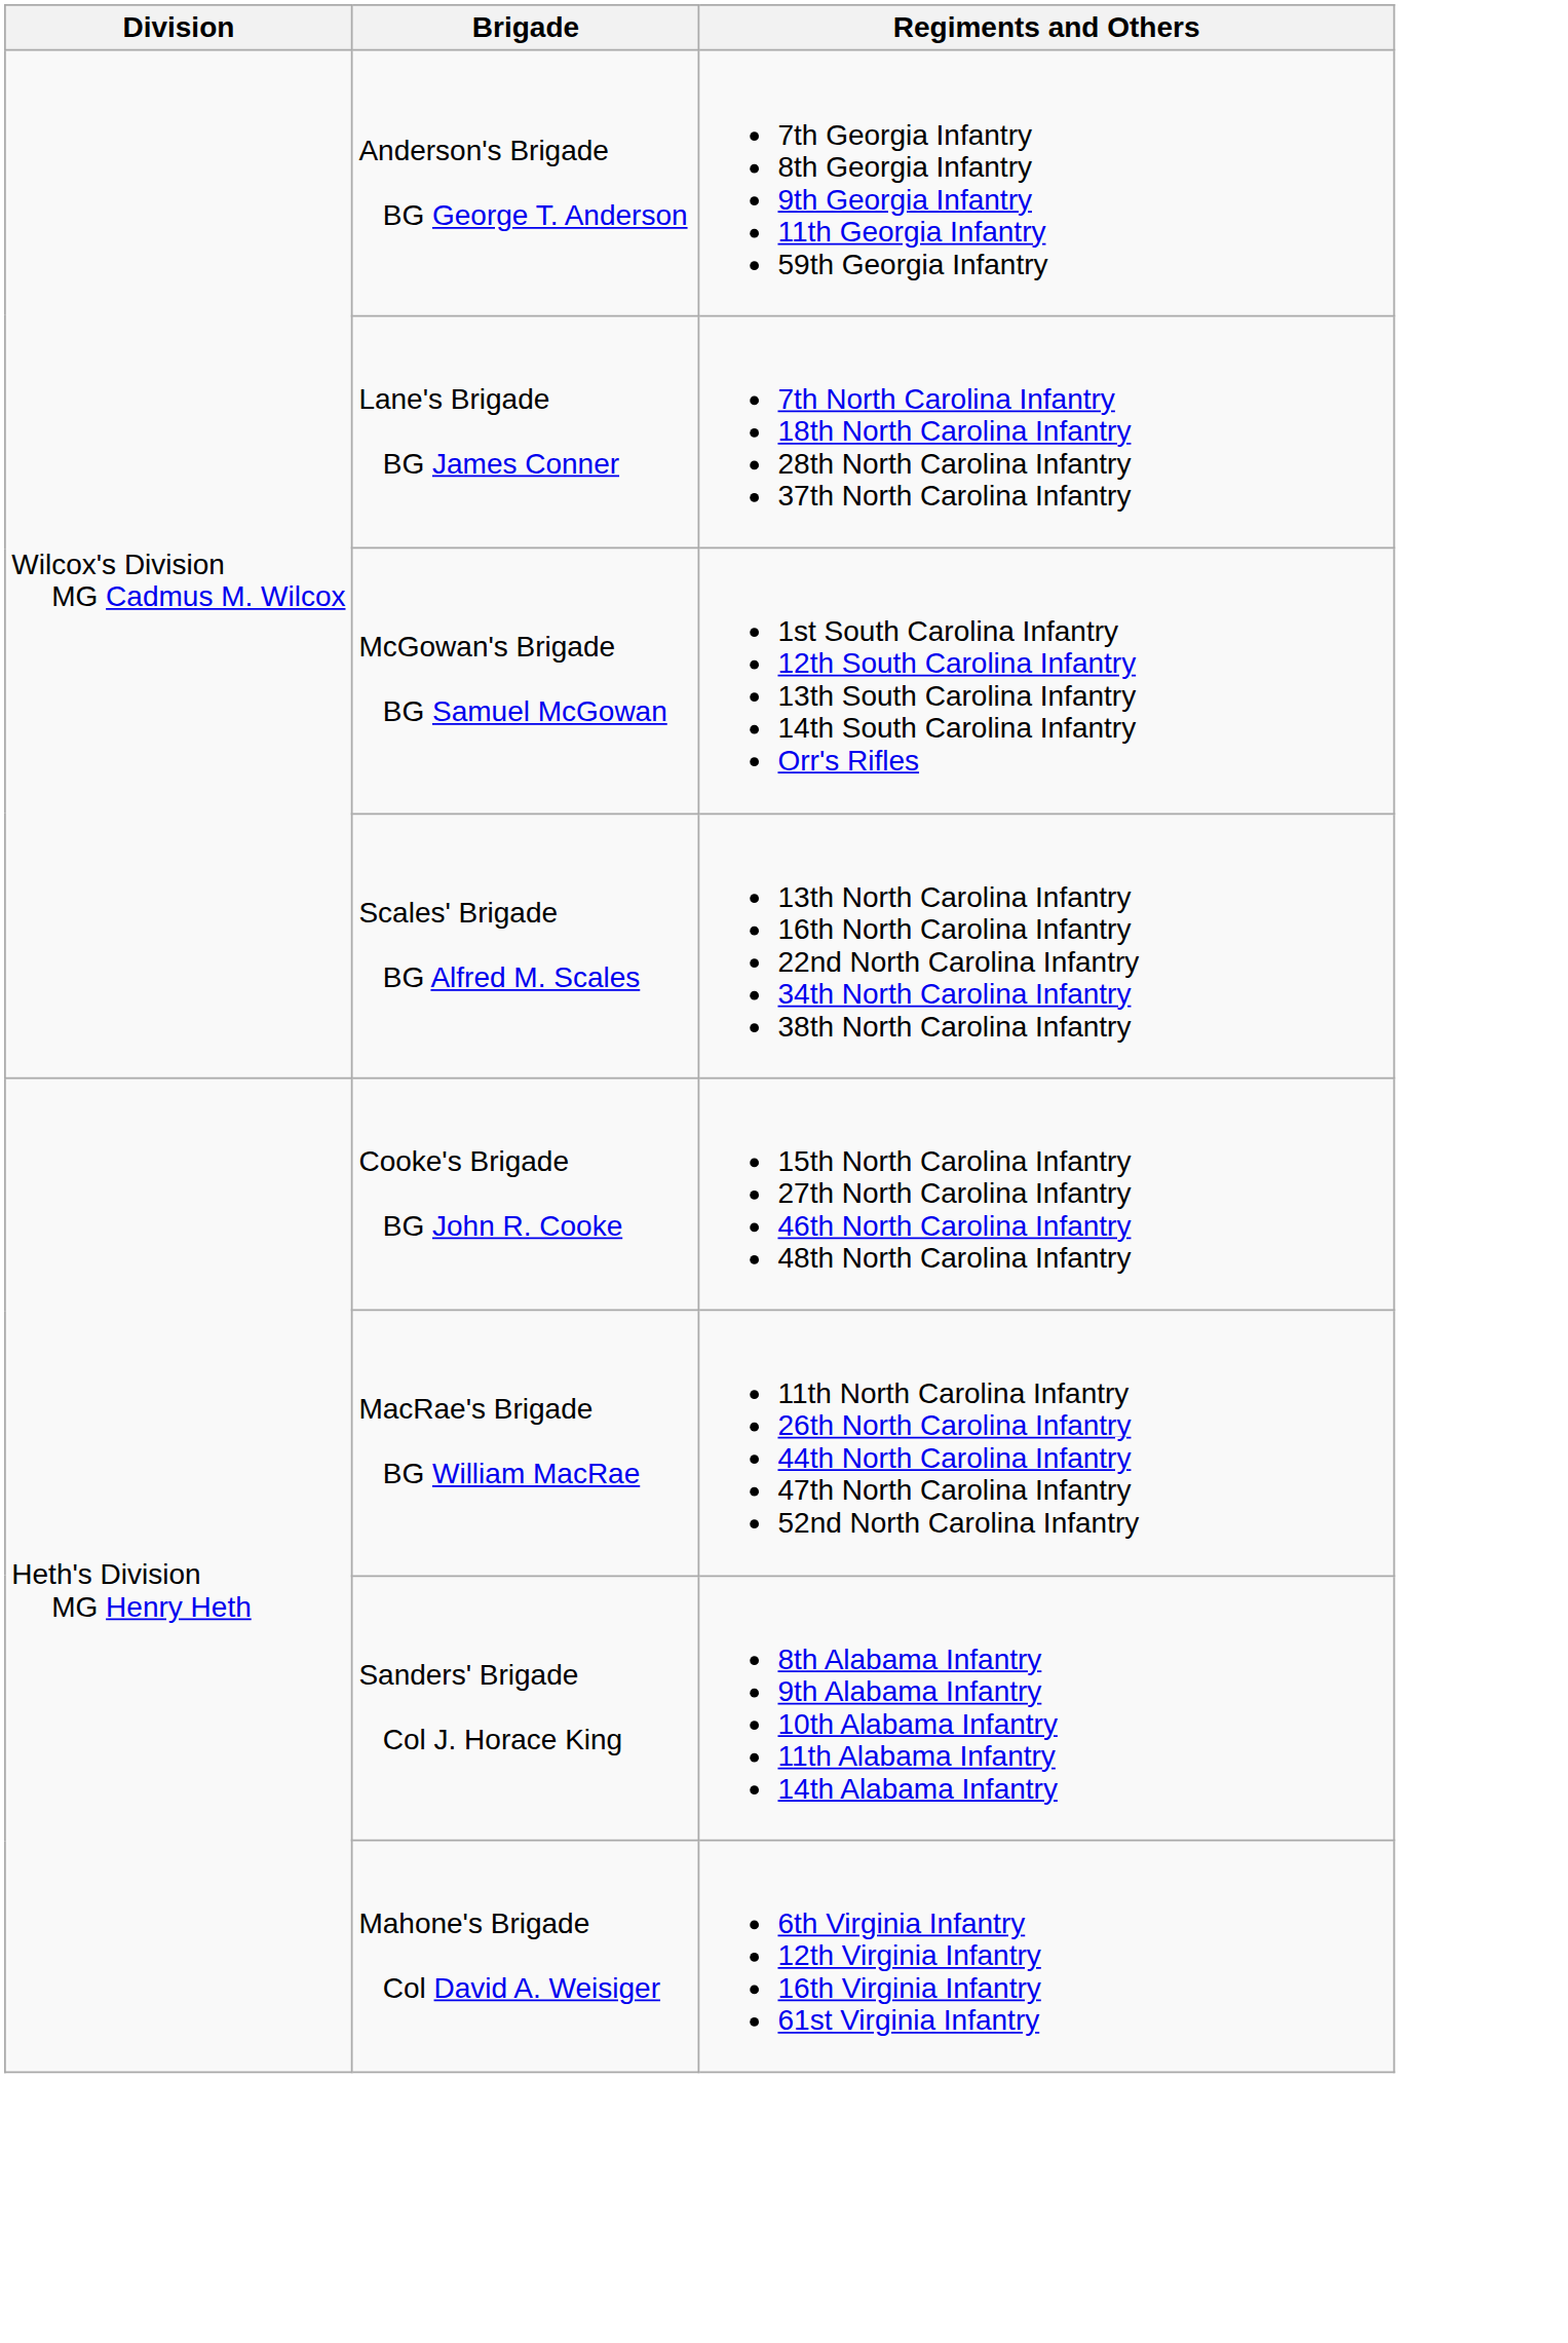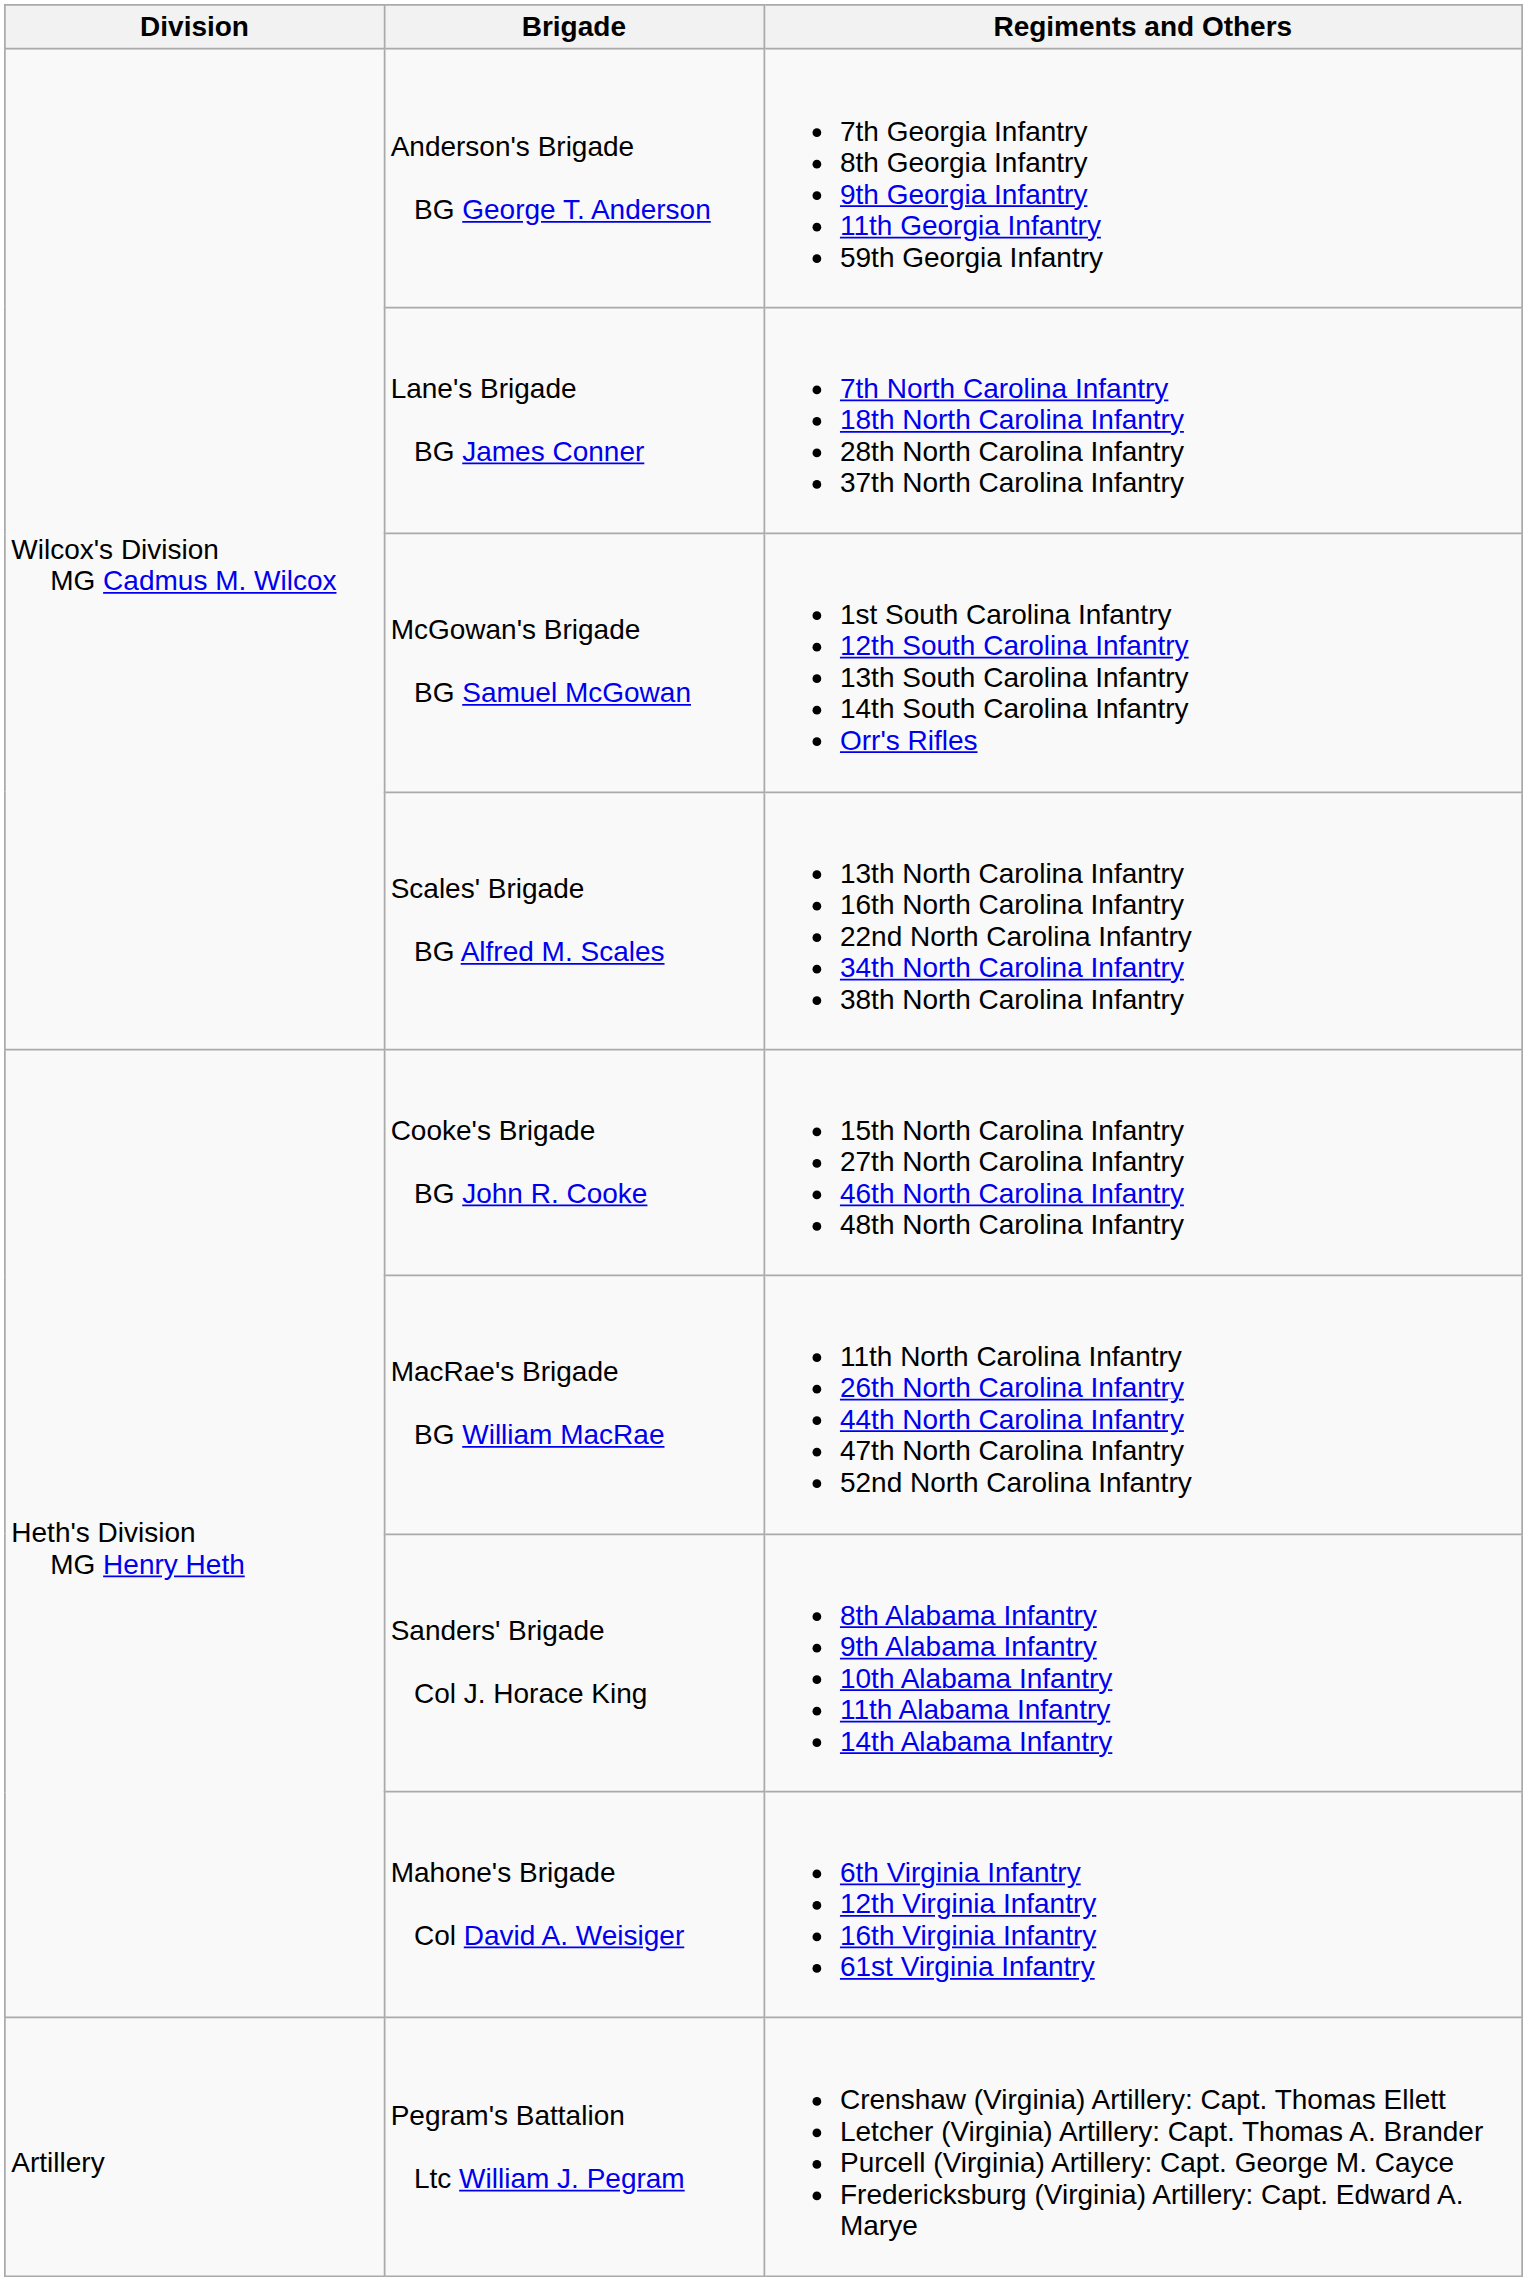+ row: Artillery | Pegram's Battalion Ltc William J. Pegram | Crenshaw (Virginia) Artillery: Capt. Thomas Ellett Letcher (Virginia) Artillery: Capt. Thomas A. Brander Purcell (Virginia) Artillery: Capt. George M. Cayce Fredericksburg (Virginia) Artillery: Capt. Edward A. Marye
